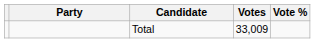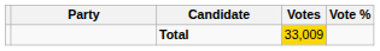row 2 | Candidate: normal -> bold
row 2 | Votes: no background -> gold background
